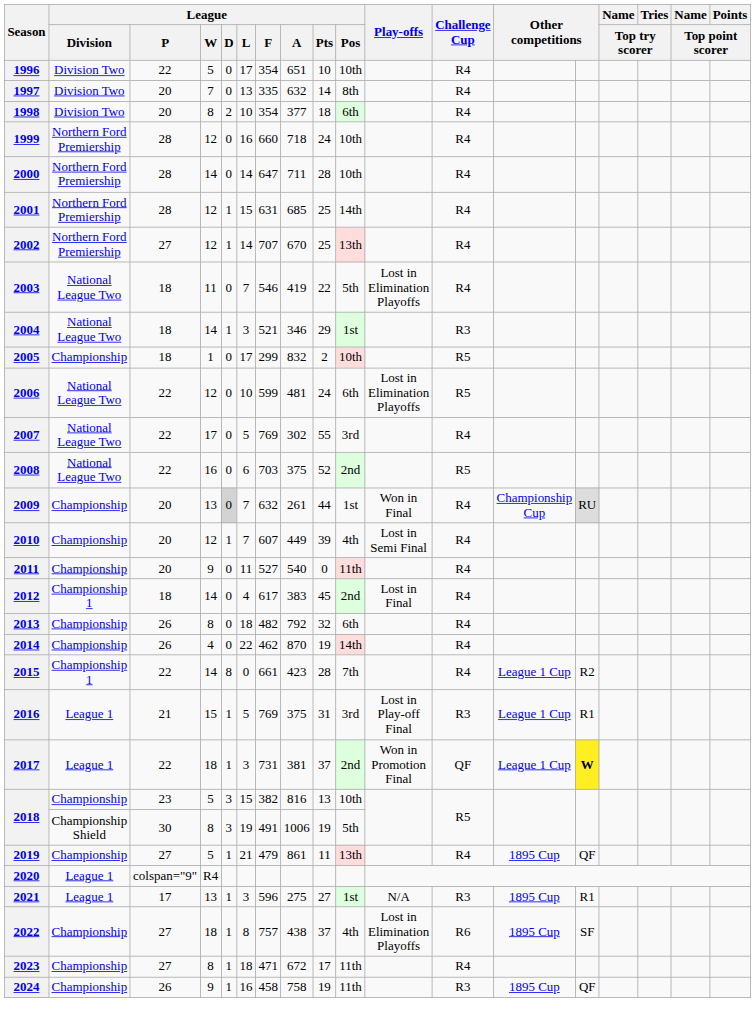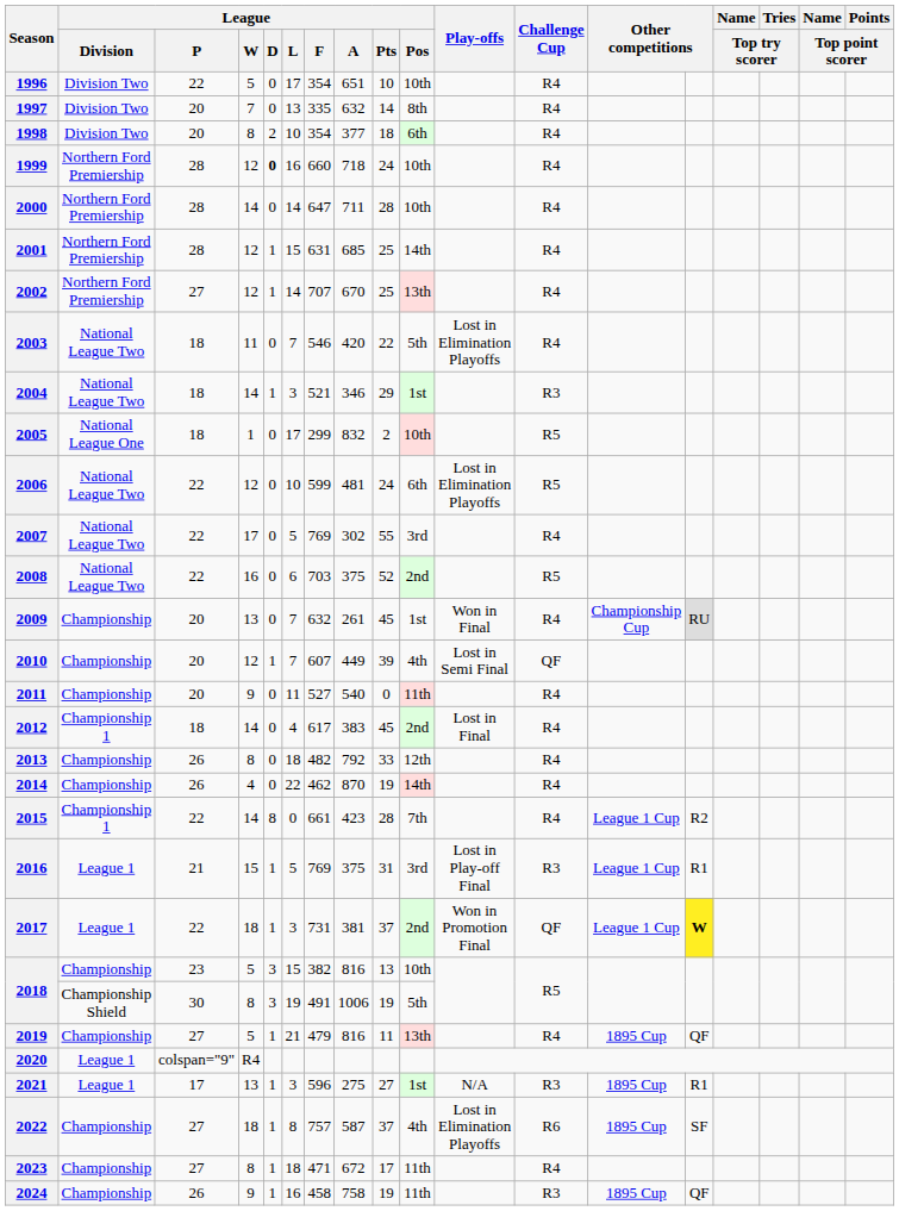1999 | League / D: normal -> bold
2003 | League / A: 419 -> 420
2005 | League / Division: Championship -> National League One
2009 | League / D: lightgrey background -> no background
2009 | League / Pts: 44 -> 45
2010 | Challenge Cup: R4 -> QF
2013 | League / Pts: 32 -> 33
2013 | League / Pos: 6th -> 12th
2019 | League / A: 861 -> 816
2022 | League / A: 438 -> 587
